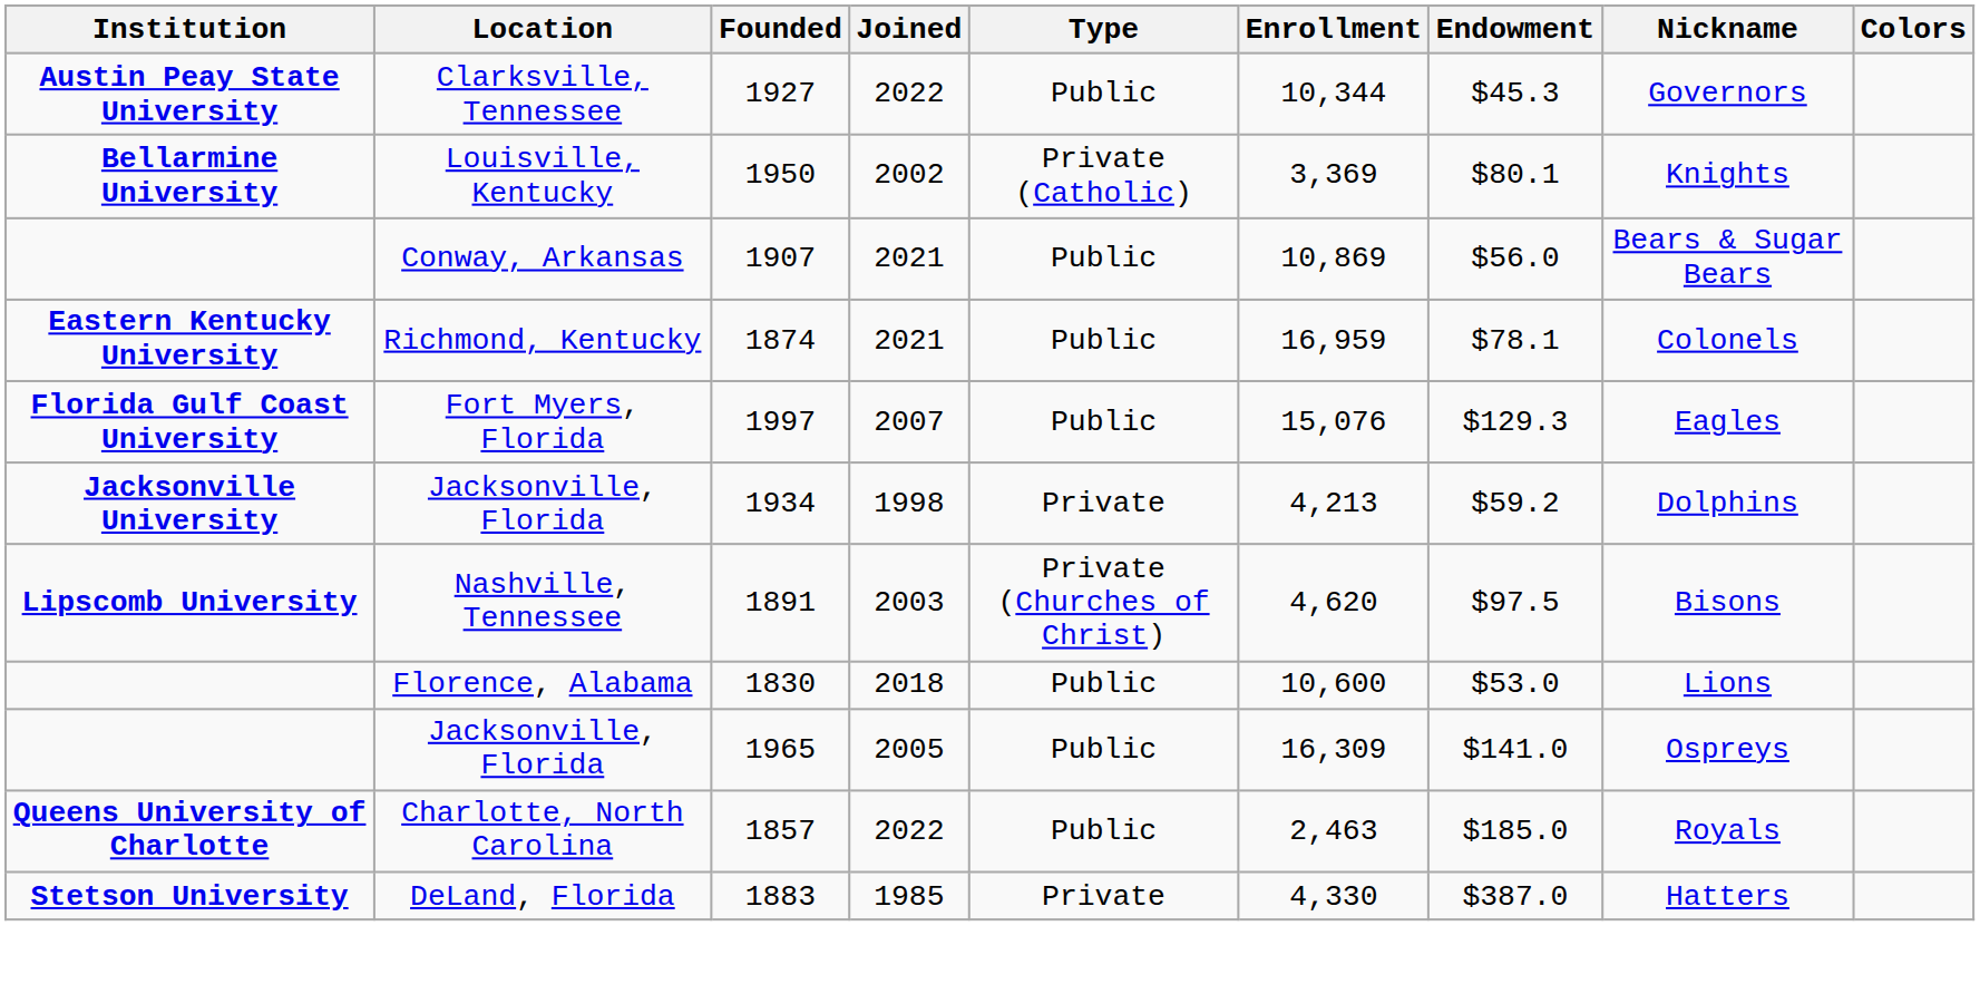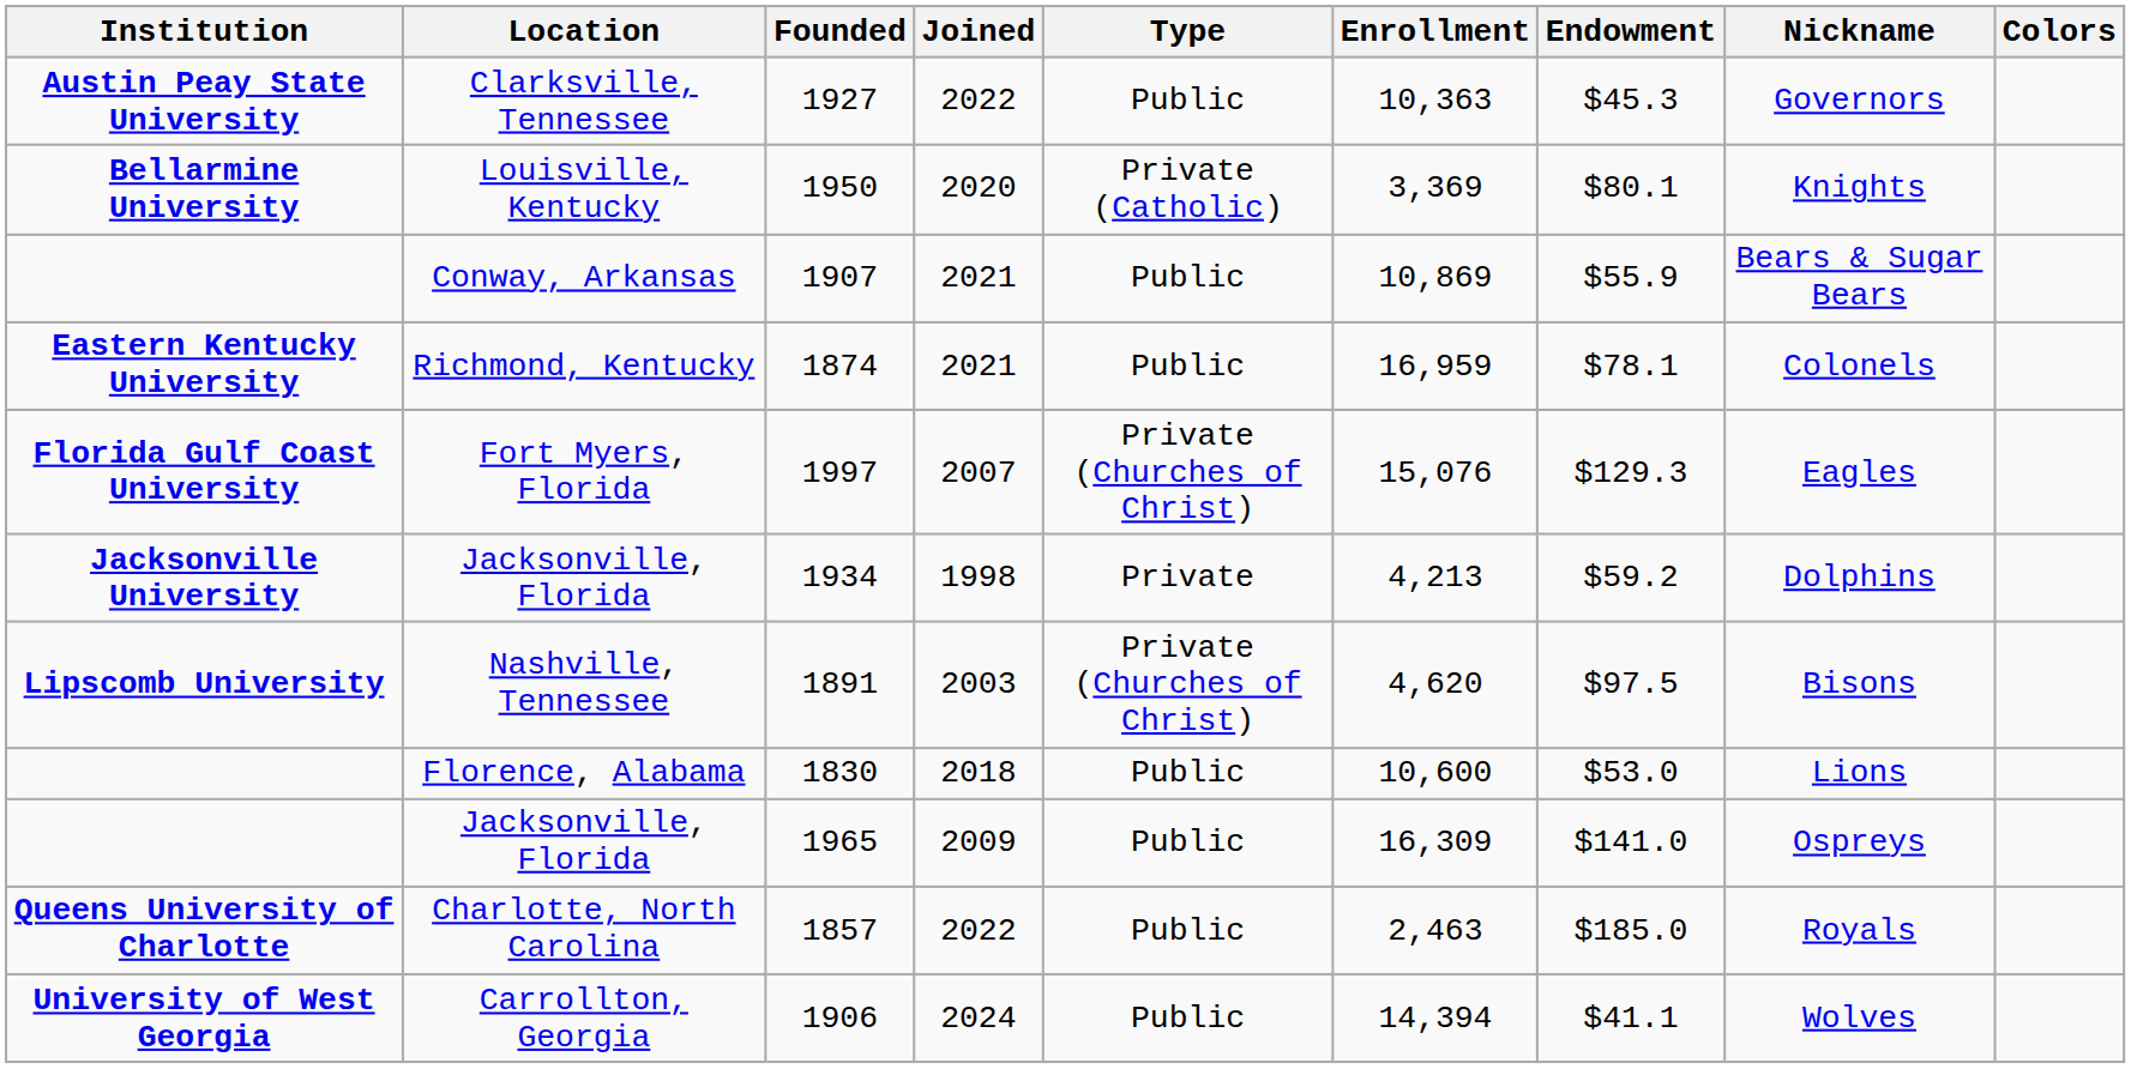Clarksville, Tennessee | Enrollment: 10,344 -> 10,363
Louisville, Kentucky | Joined: 2002 -> 2020
Conway, Arkansas | Endowment: $56.0 -> $55.9
Fort Myers, Florida | Type: Public -> Private (Churches of Christ)
Jacksonville, Florida / 1965 | Joined: 2005 -> 2009
- row: Stetson University | DeLand, Florida | 1883 | 1985 | Private | 4,330 | $387.0 | Hatters
+ row: University of West Georgia | Carrollton, Georgia | 1906 | 2024 | Public | 14,394 | $41.1 | Wolves
